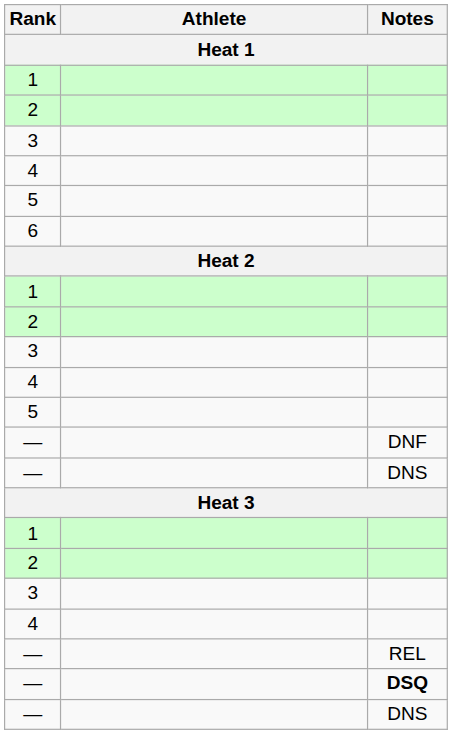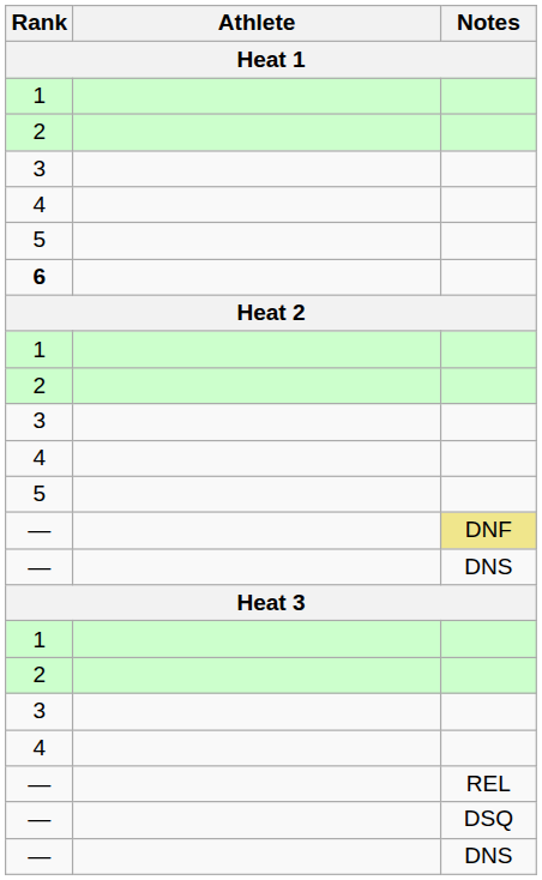6 | Rank: normal -> bold
— / DNF | Notes: no background -> khaki background
— / DSQ | Notes: bold -> normal
